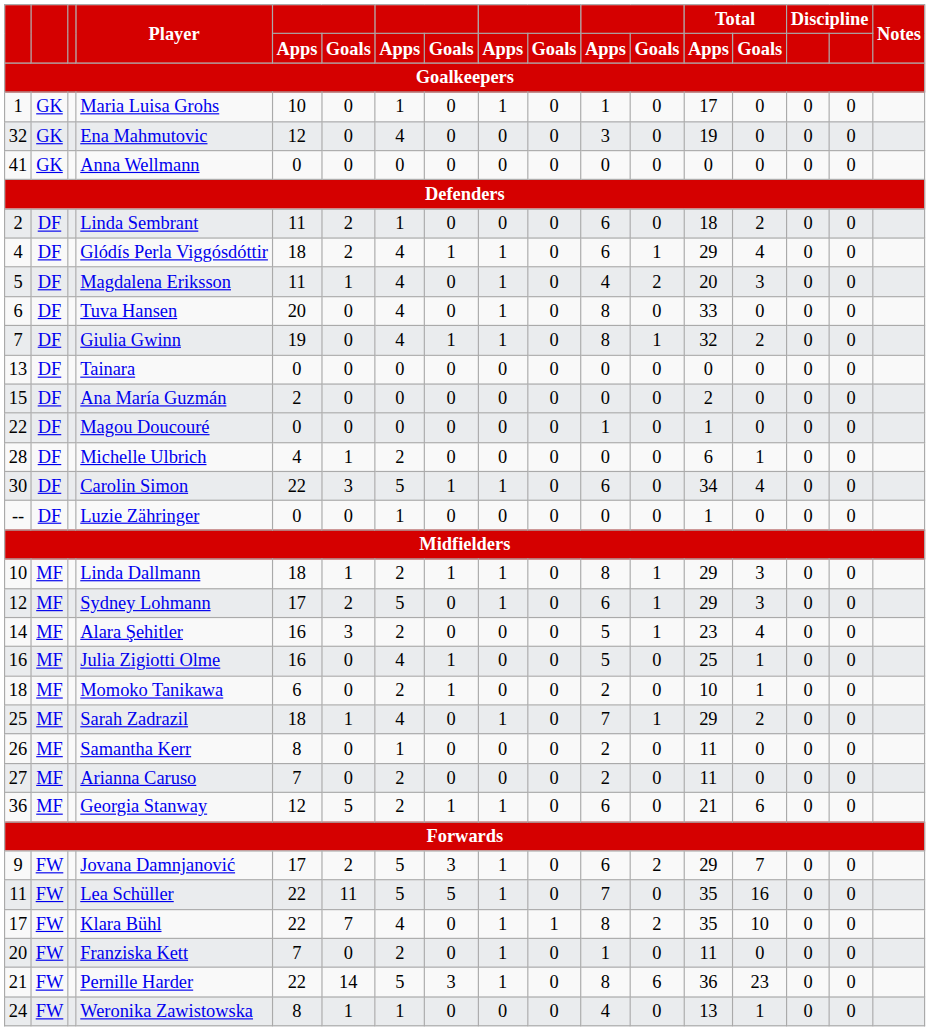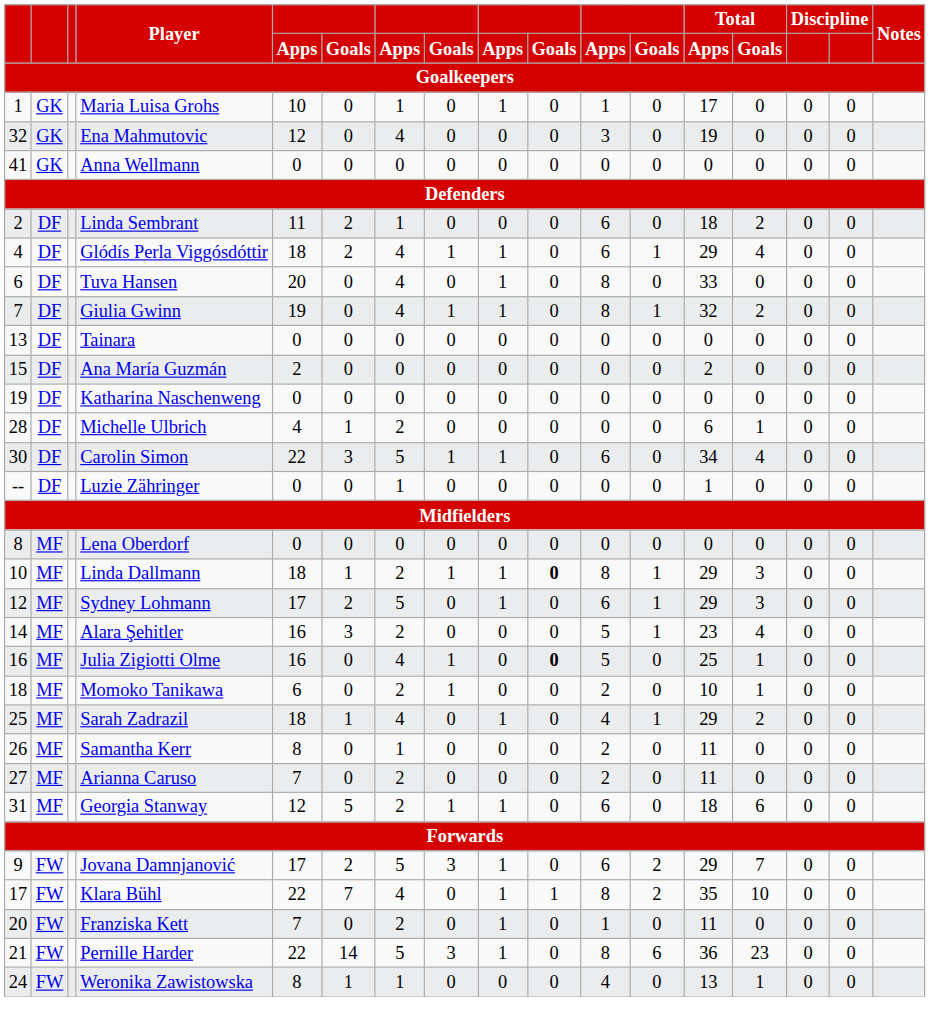- row: 5 | DF | Magdalena Eriksson | 11 | 1 | 4 | 0 | 1 | 0 | 4 | 2 | 20 | 3 | 0 | 0
+ row: 19 | DF | Katharina Naschenweng | 0 | 0 | 0 | 0 | 0 | 0 | 0 | 0 | 0 | 0 | 0 | 0
- row: 22 | DF | Magou Doucouré | 0 | 0 | 0 | 0 | 0 | 0 | 1 | 0 | 1 | 0 | 0 | 0
+ row: 8 | MF | Lena Oberdorf | 0 | 0 | 0 | 0 | 0 | 0 | 0 | 0 | 0 | 0 | 0 | 0
Linda Dallmann | column 10: normal -> bold
Julia Zigiotti Olme | column 10: normal -> bold
Sarah Zadrazil | column 11: 7 -> 4
Georgia Stanway | column 1: 36 -> 31
Georgia Stanway | Total / Apps: 21 -> 18
- row: 11 | FW | Lea Schüller | 22 | 11 | 5 | 5 | 1 | 0 | 7 | 0 | 35 | 16 | 0 | 0
